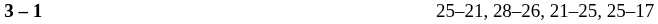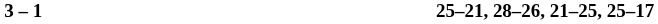row 1 | column 2: normal -> bold
